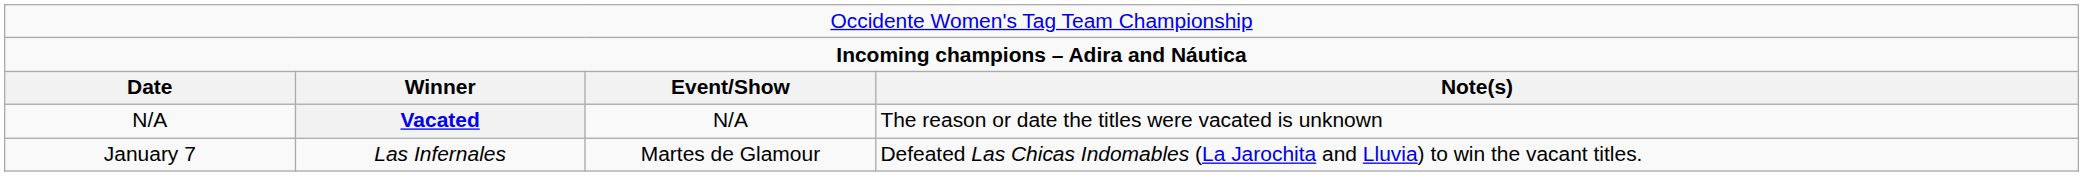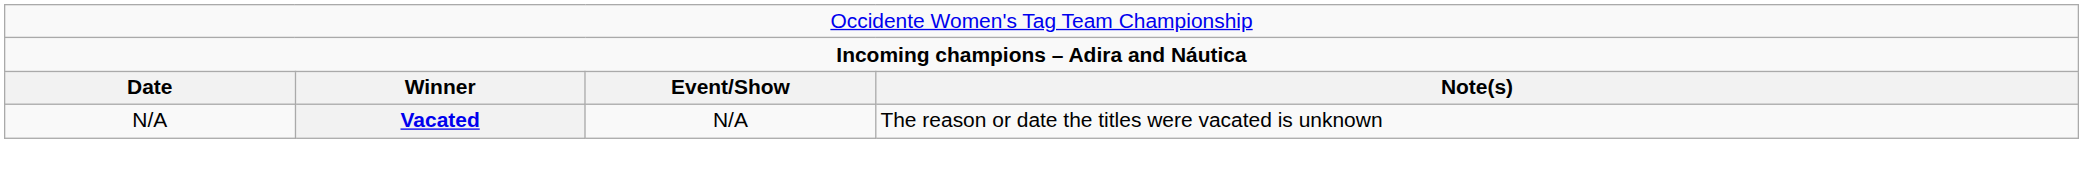- row: January 7 | Las Infernales | Martes de Glamour | Defeated Las Chicas Indomables (La Jarochita and Lluvia) to win the vacant titles.
